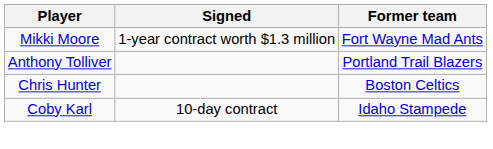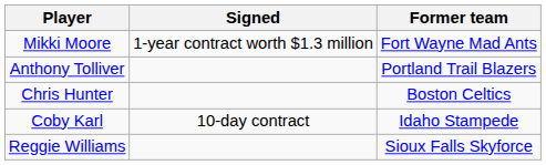+ row: Reggie Williams | Sioux Falls Skyforce
